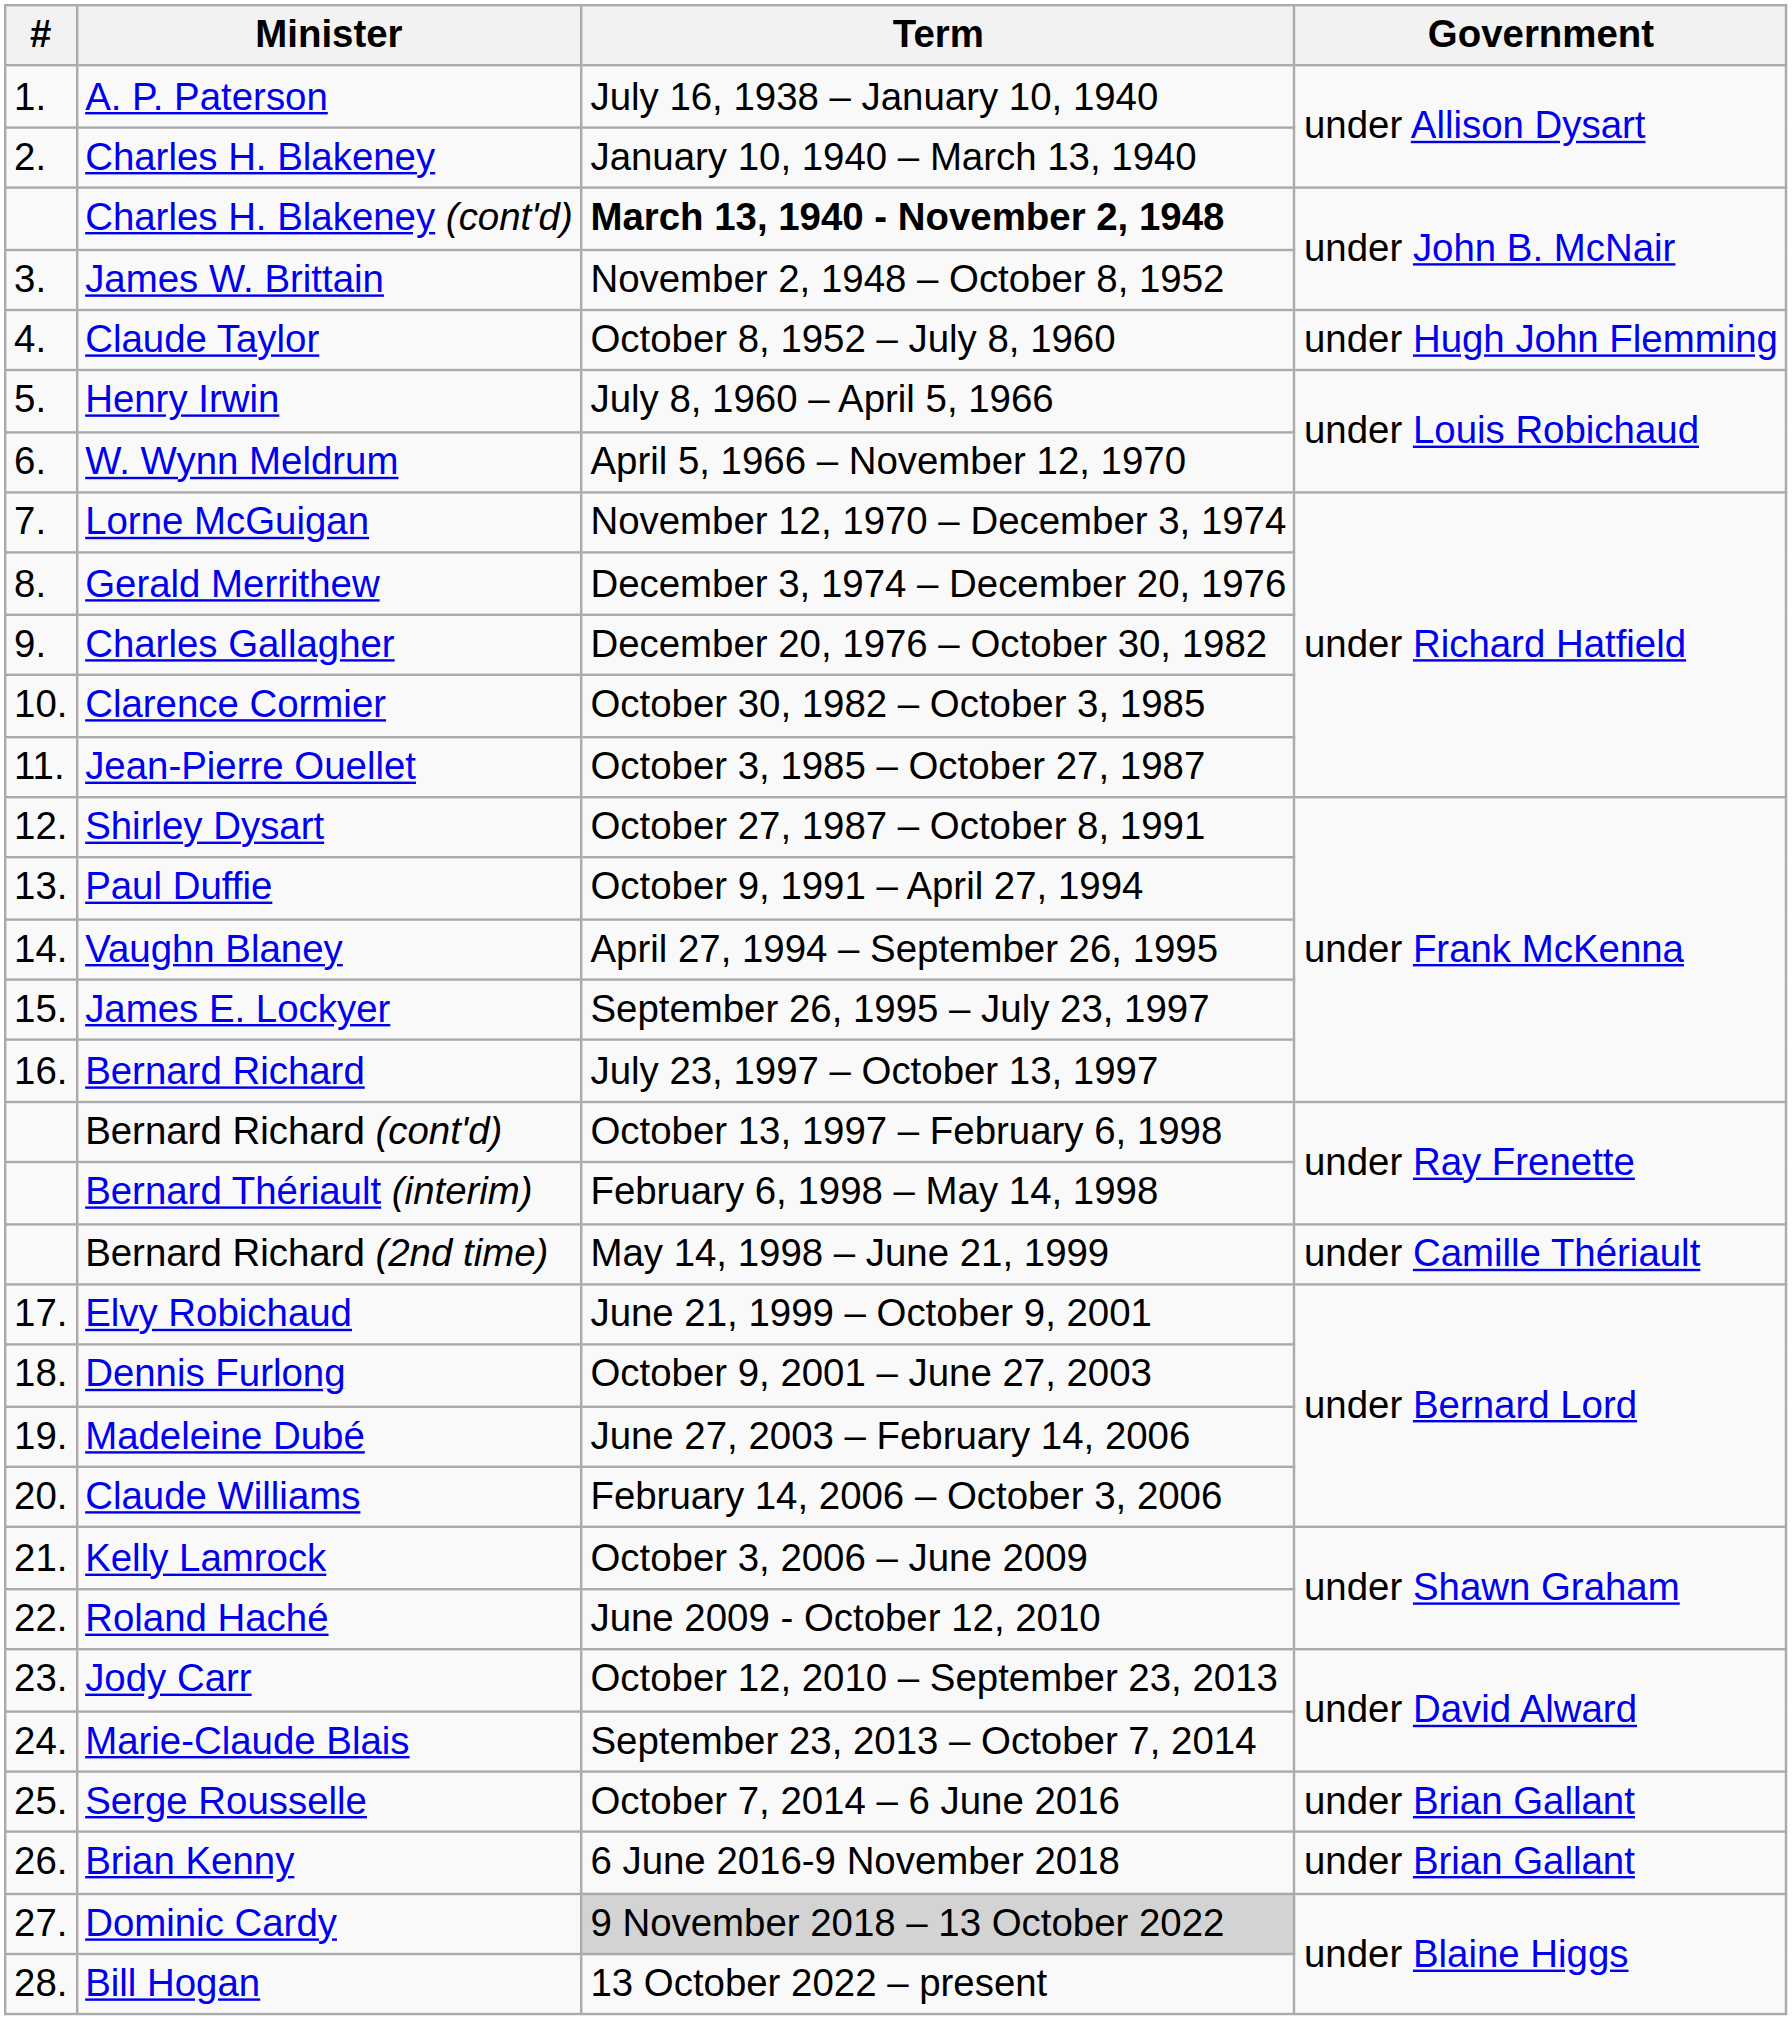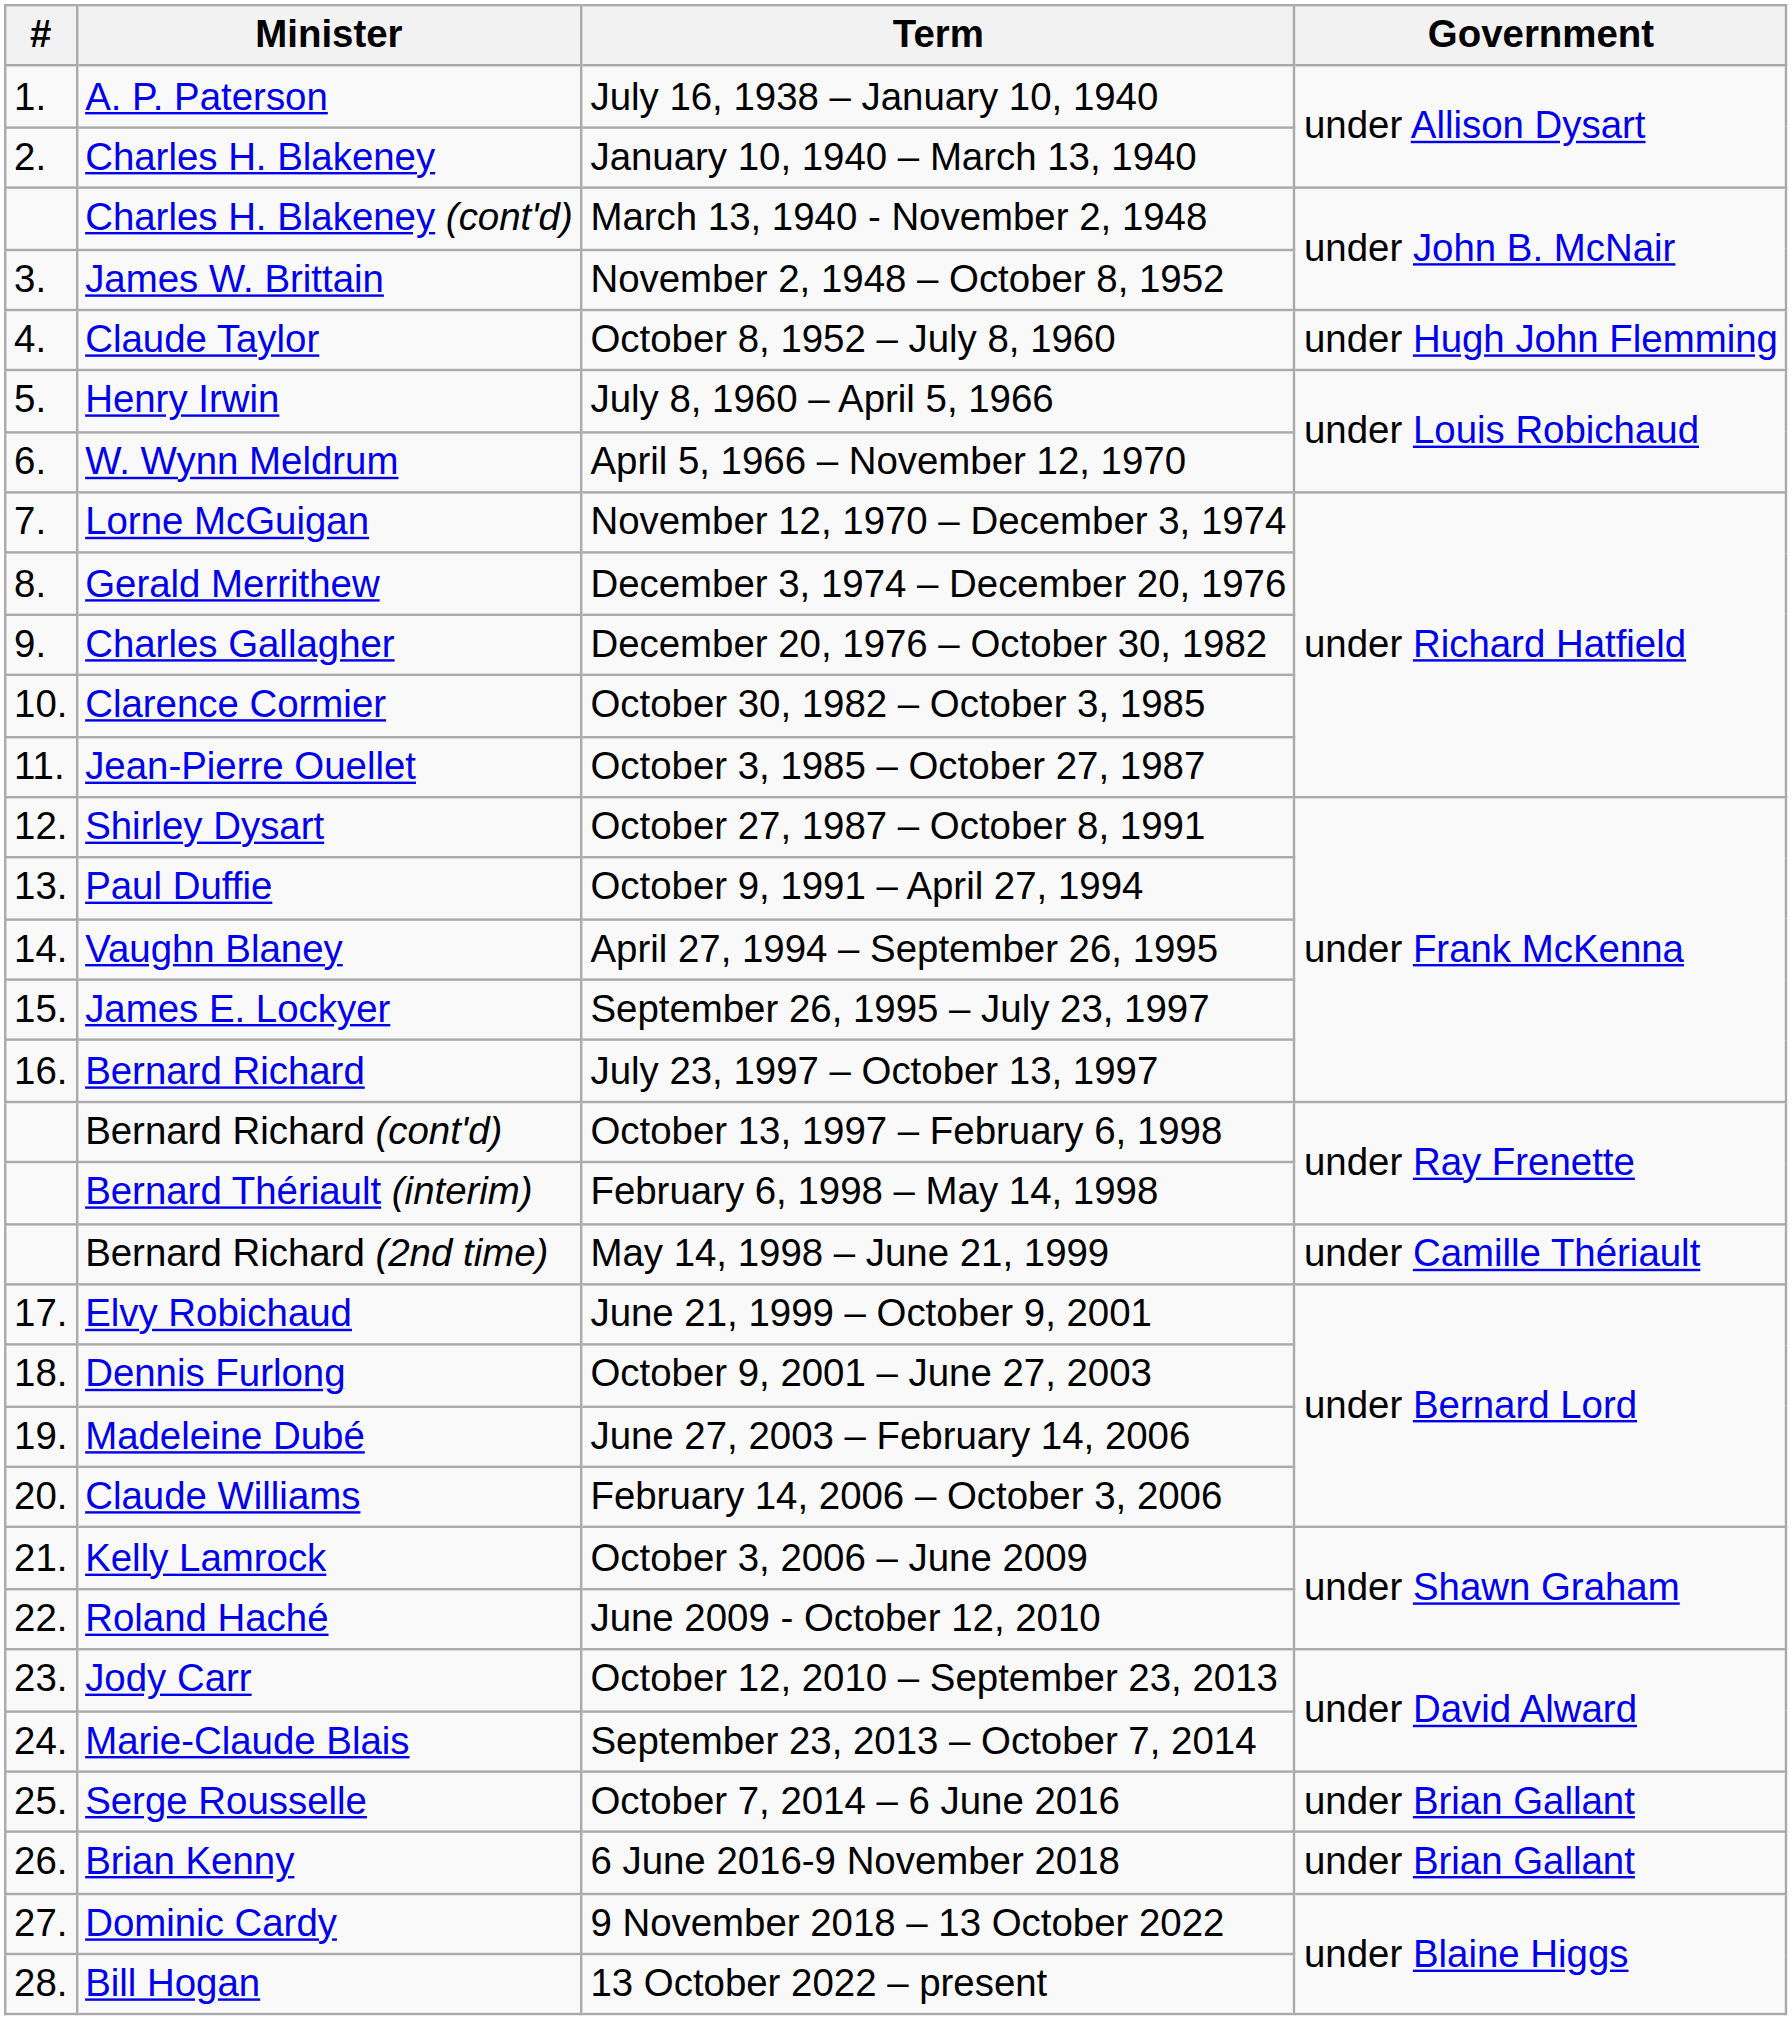Charles H. Blakeney (cont'd) | Term: bold -> normal
Dominic Cardy | Term: lightgrey background -> no background
